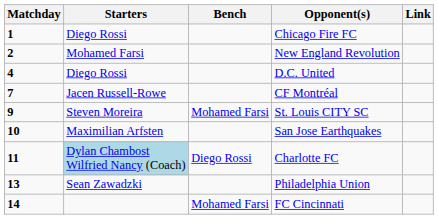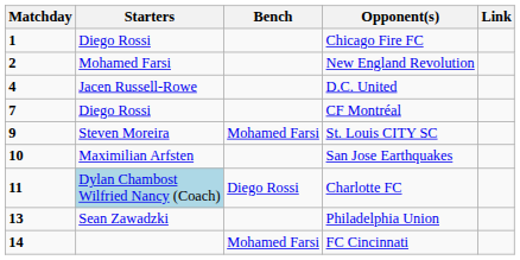D.C. United | Starters: Diego Rossi -> Jacen Russell-Rowe
CF Montréal | Starters: Jacen Russell-Rowe -> Diego Rossi
